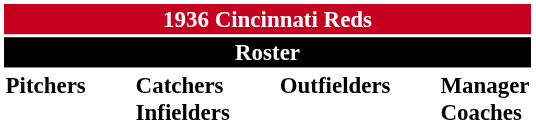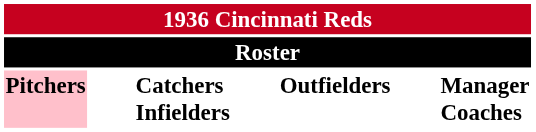Pitchers | column 1: no background -> pink background
